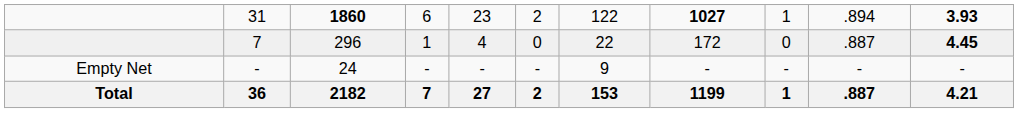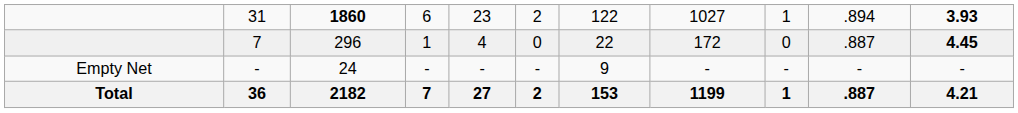31 | column 8: bold -> normal
